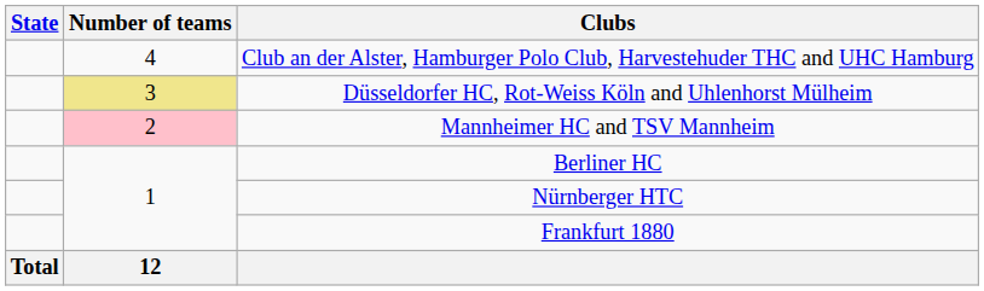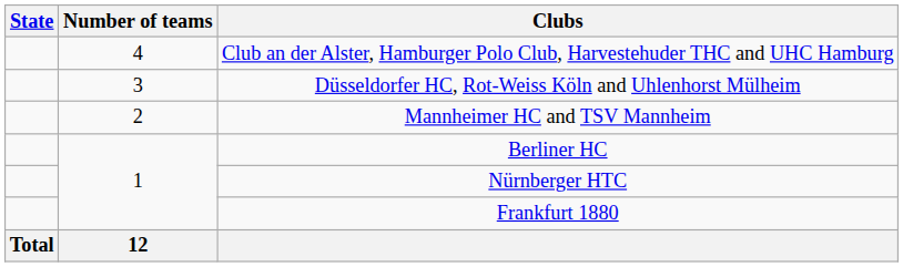Düsseldorfer HC, Rot-Weiss Köln and Uhlenhorst Mülheim | Number of teams: khaki background -> no background
Mannheimer HC and TSV Mannheim | Number of teams: pink background -> no background
